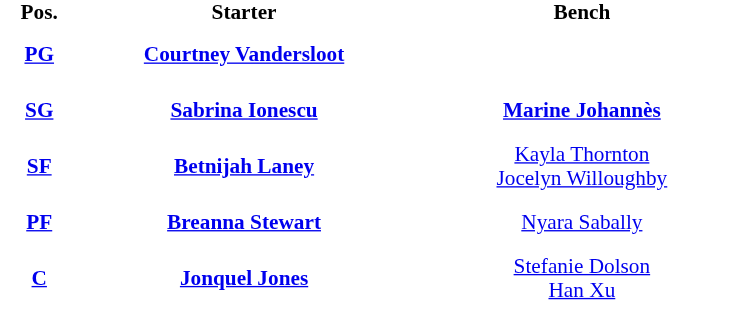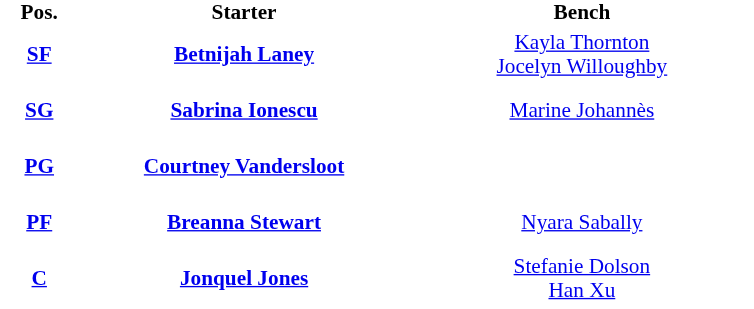rows swapped: PG <-> SF
SG | Bench: bold -> normal
